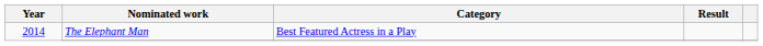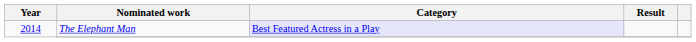The Elephant Man | Category: no background -> lavender background
